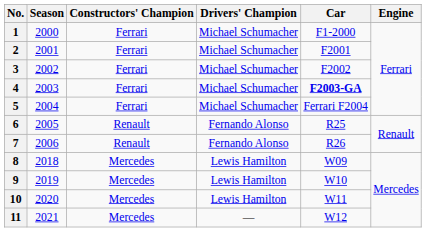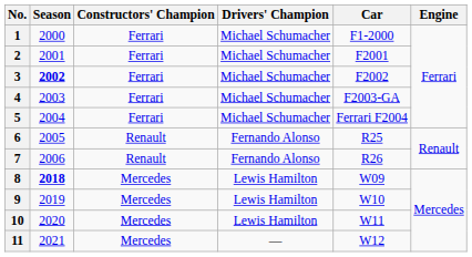3 | Season: normal -> bold
4 | Car: bold -> normal
8 | Season: normal -> bold
